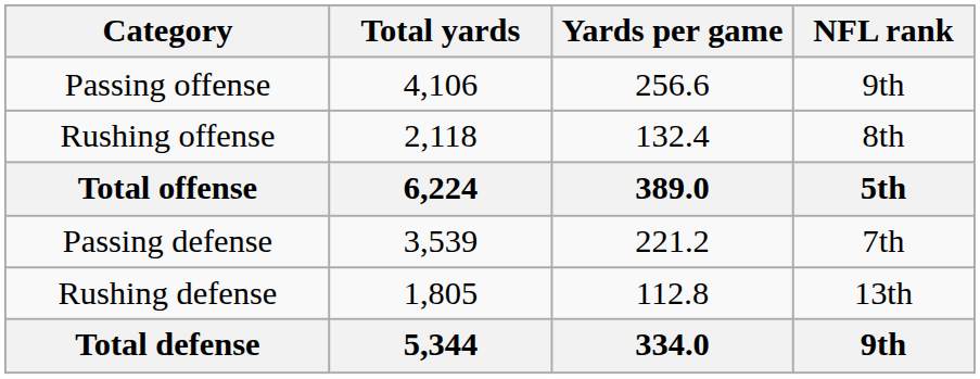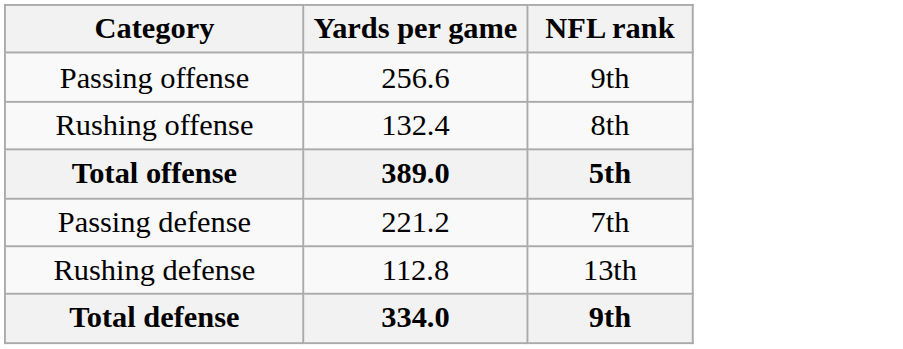- column: Total yards | 4,106 | 2,118 | 6,224 | 3,539 | 1,805 | 5,344
